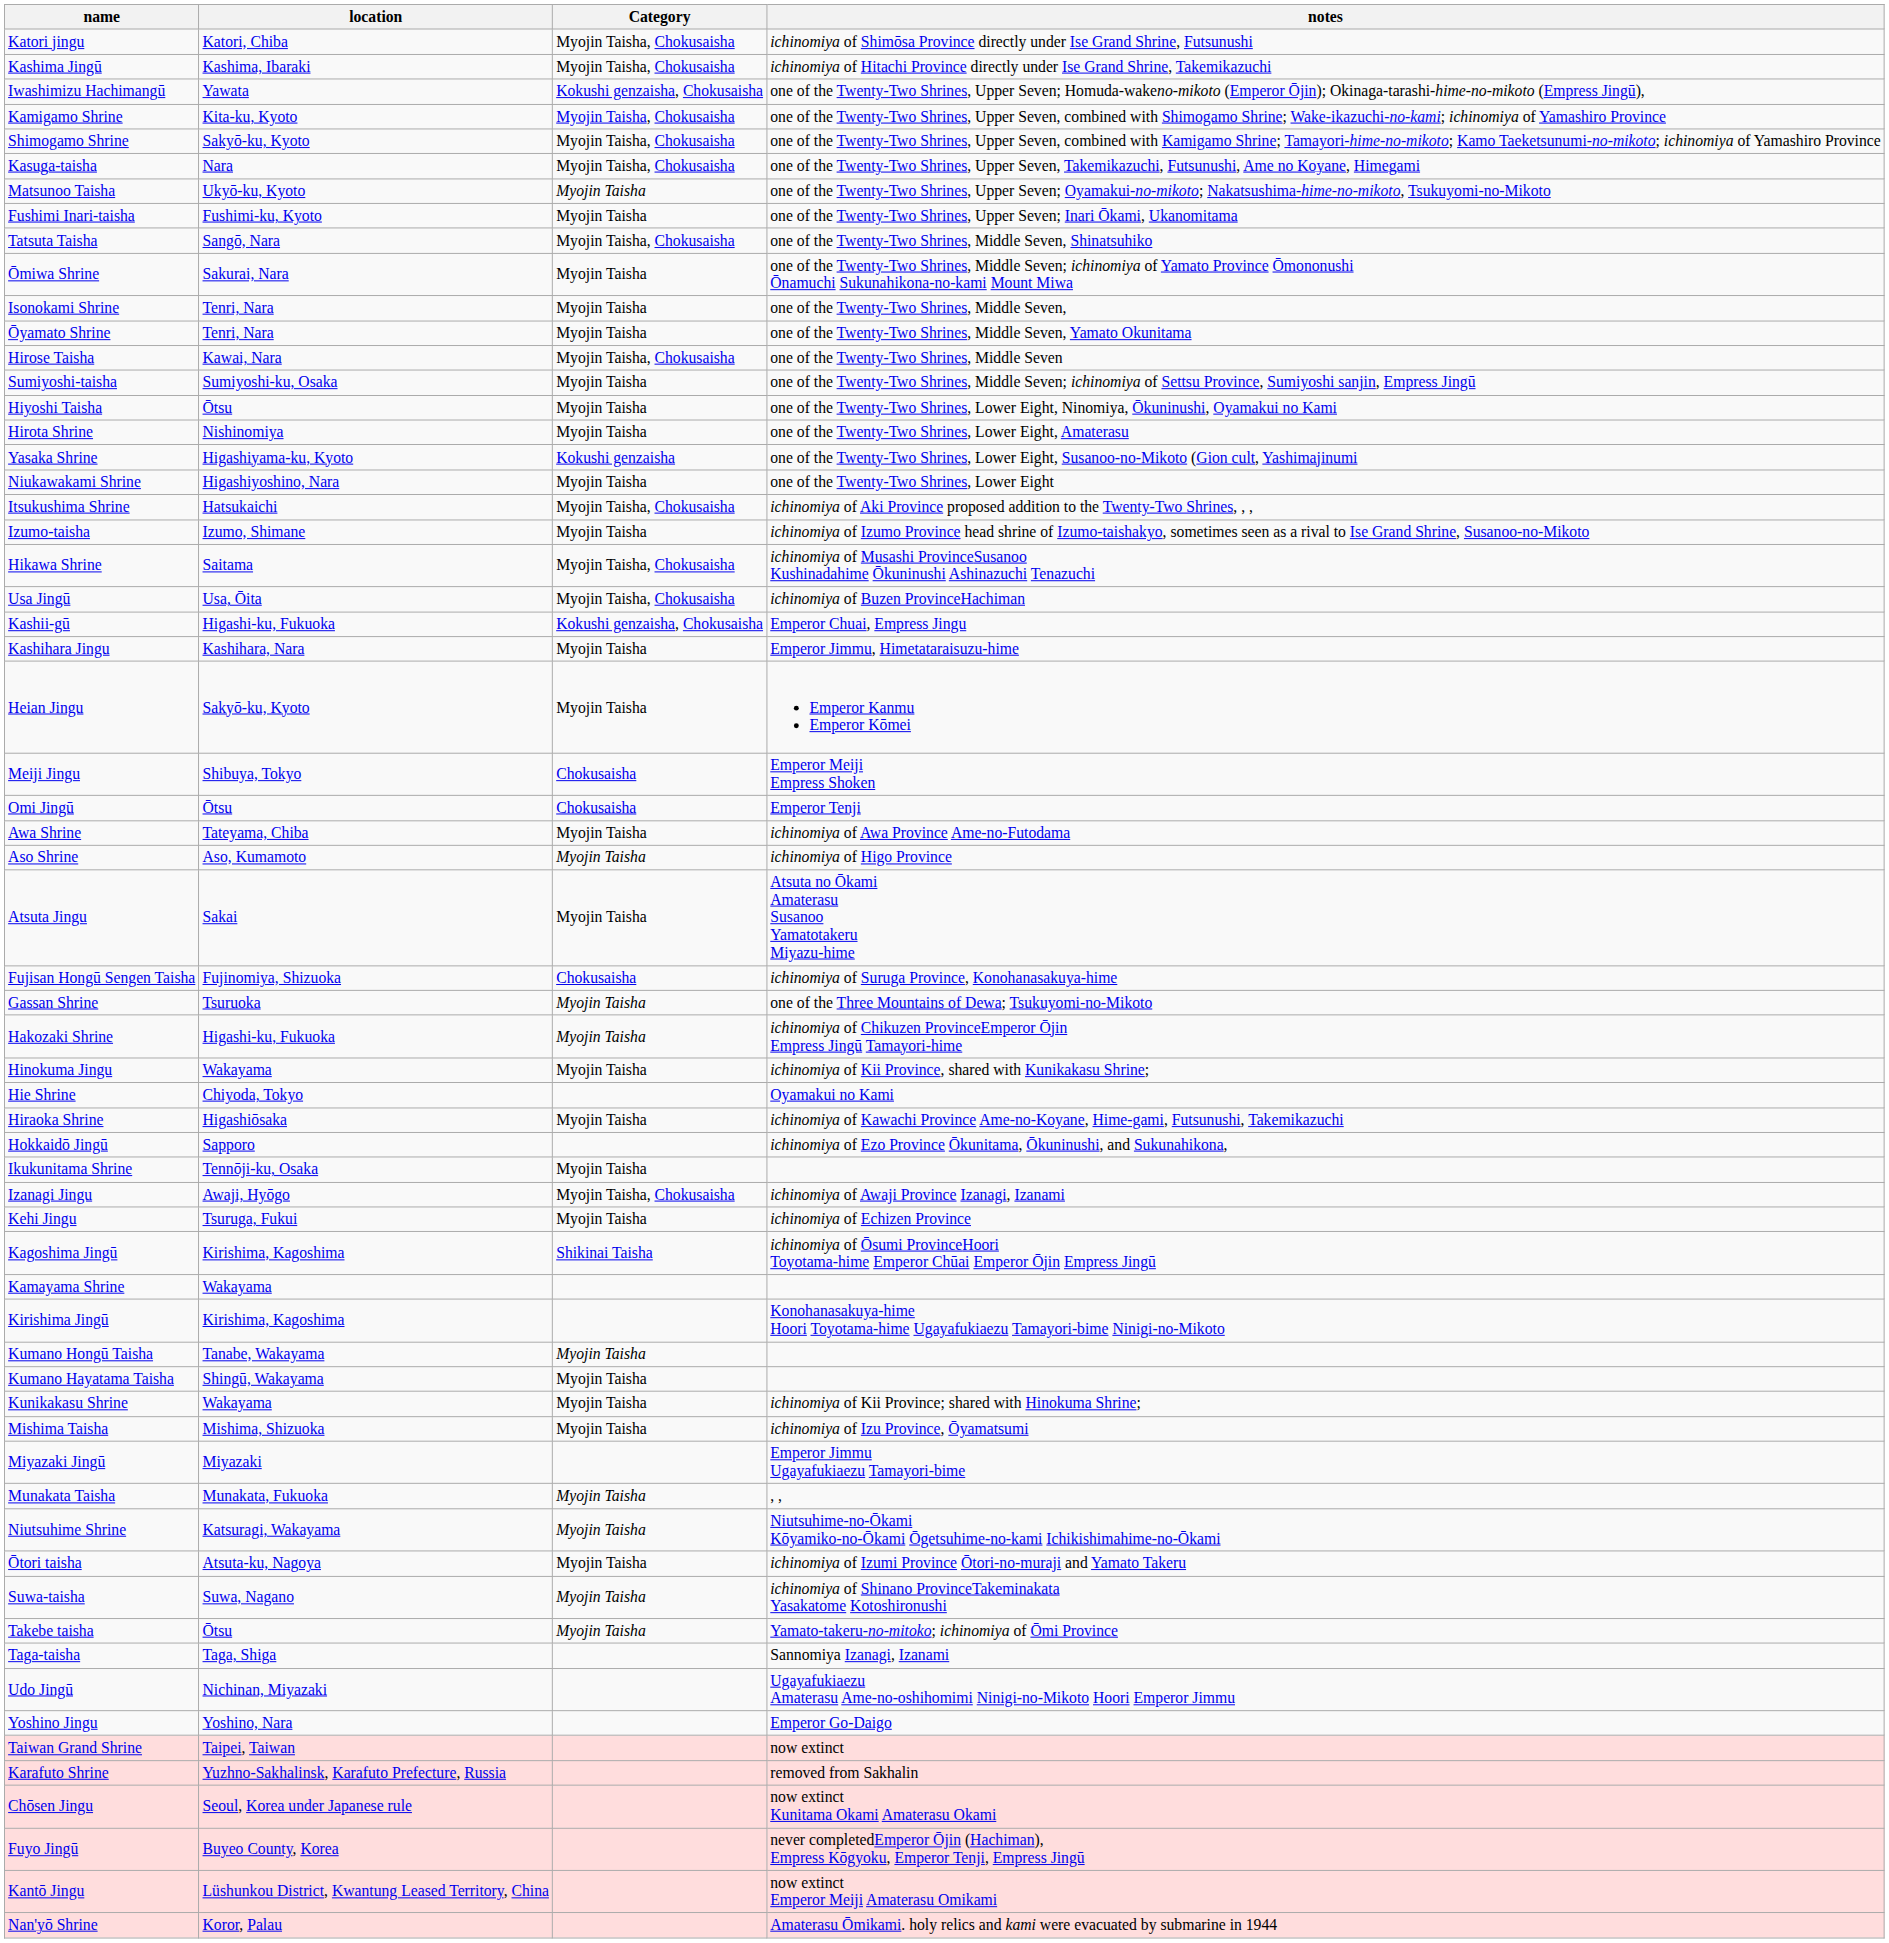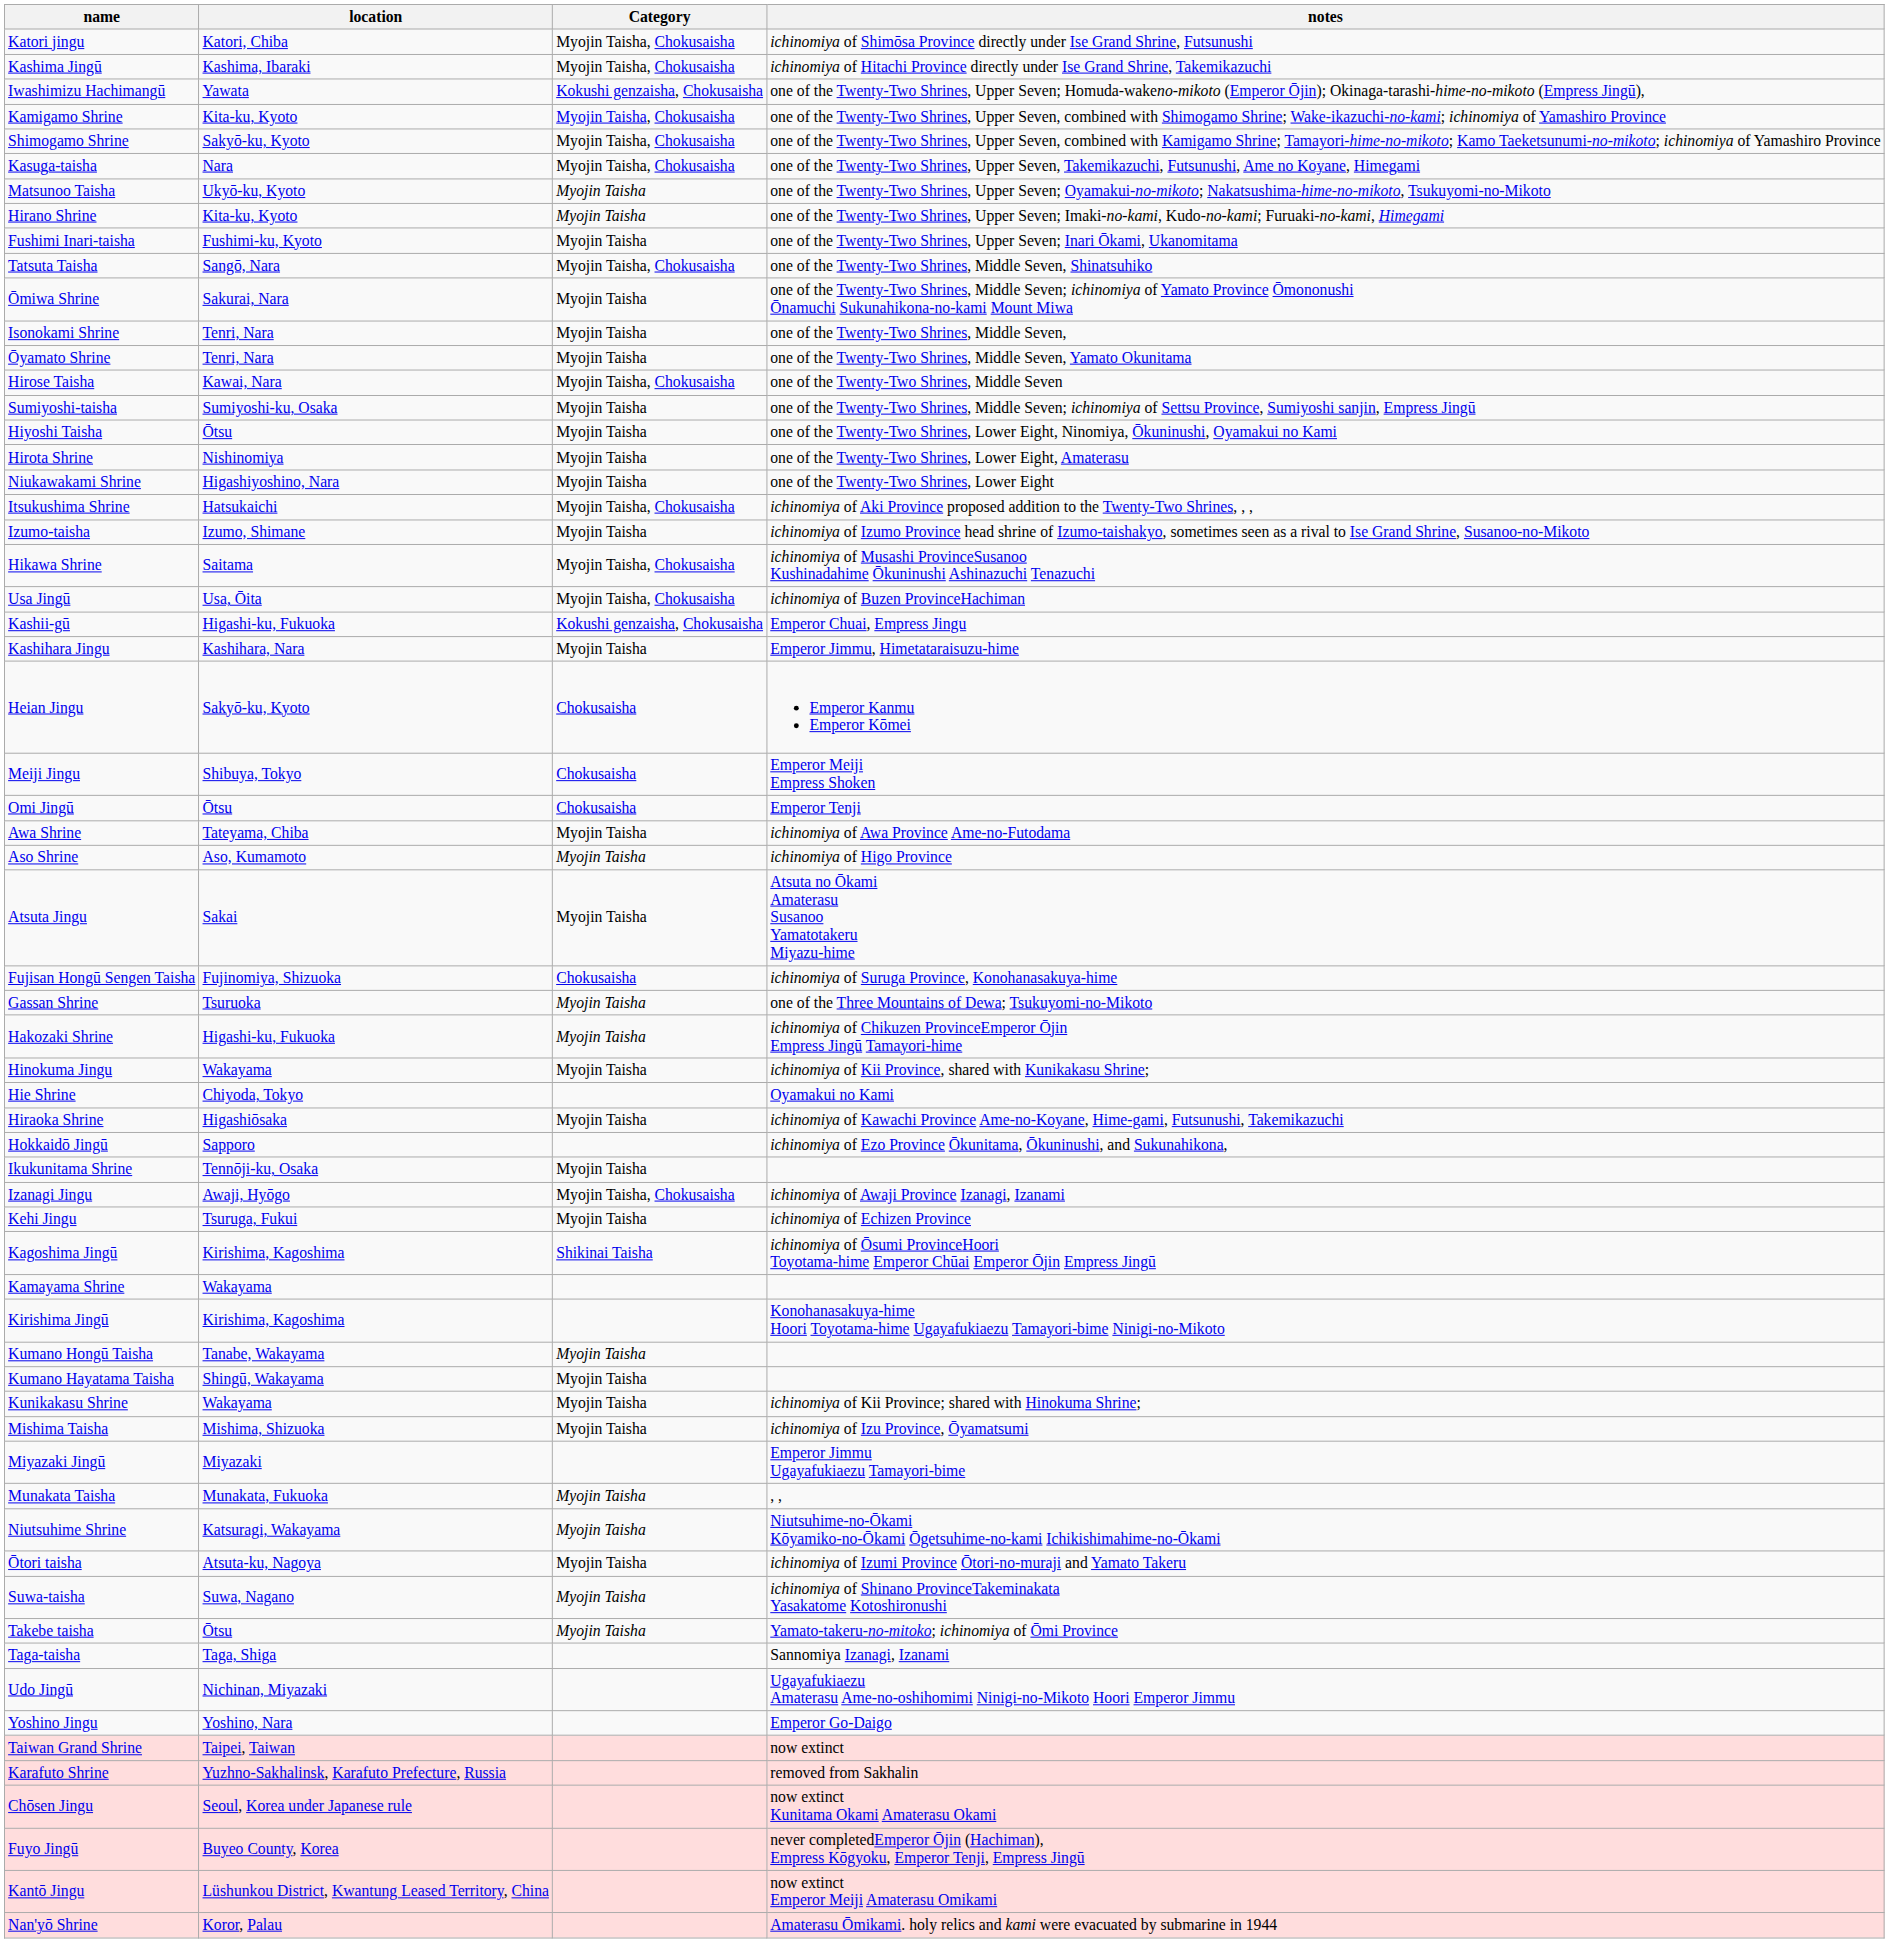+ row: Hirano Shrine | Kita-ku, Kyoto | Myojin Taisha | one of the Twenty-Two Shrines, Upper Seven; Imaki-no-kami, Kudo-no-kami; Furuaki-no-kami, Himegami
- row: Yasaka Shrine | Higashiyama-ku, Kyoto | Kokushi genzaisha | one of the Twenty-Two Shrines, Lower Eight, Susanoo-no-Mikoto (Gion cult, Yashimajinumi
Heian Jingu | Category: Myojin Taisha -> Chokusaisha
